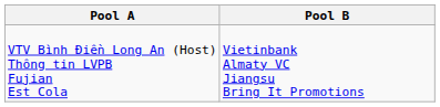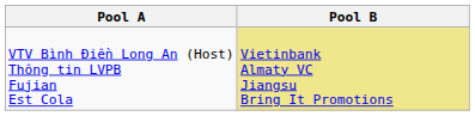VTV Bình Điền Long An (Host) Thông tin LVPB Fujian Est Cola | Pool B: no background -> khaki background
